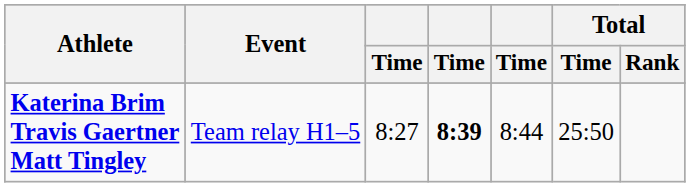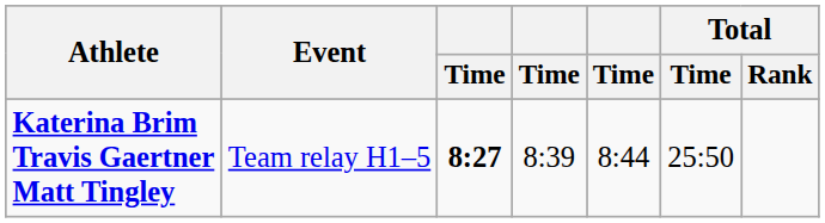Katerina Brim Travis Gaertner Matt Tingley | column 3: normal -> bold
Katerina Brim Travis Gaertner Matt Tingley | column 4: bold -> normal
